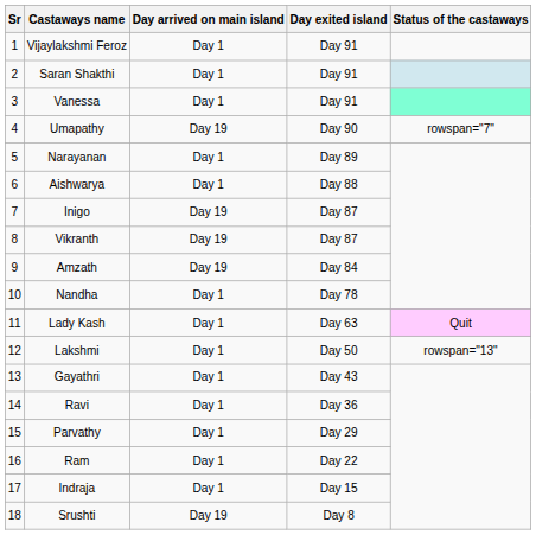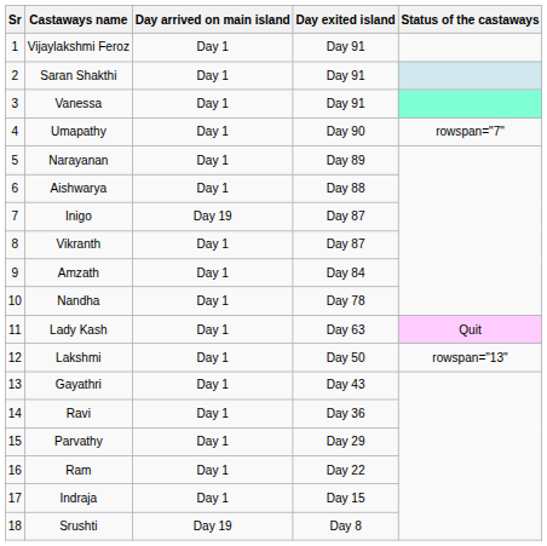Umapathy | Day arrived on main island: Day 19 -> Day 1
Vikranth | Day arrived on main island: Day 19 -> Day 1
Amzath | Day arrived on main island: Day 19 -> Day 1
